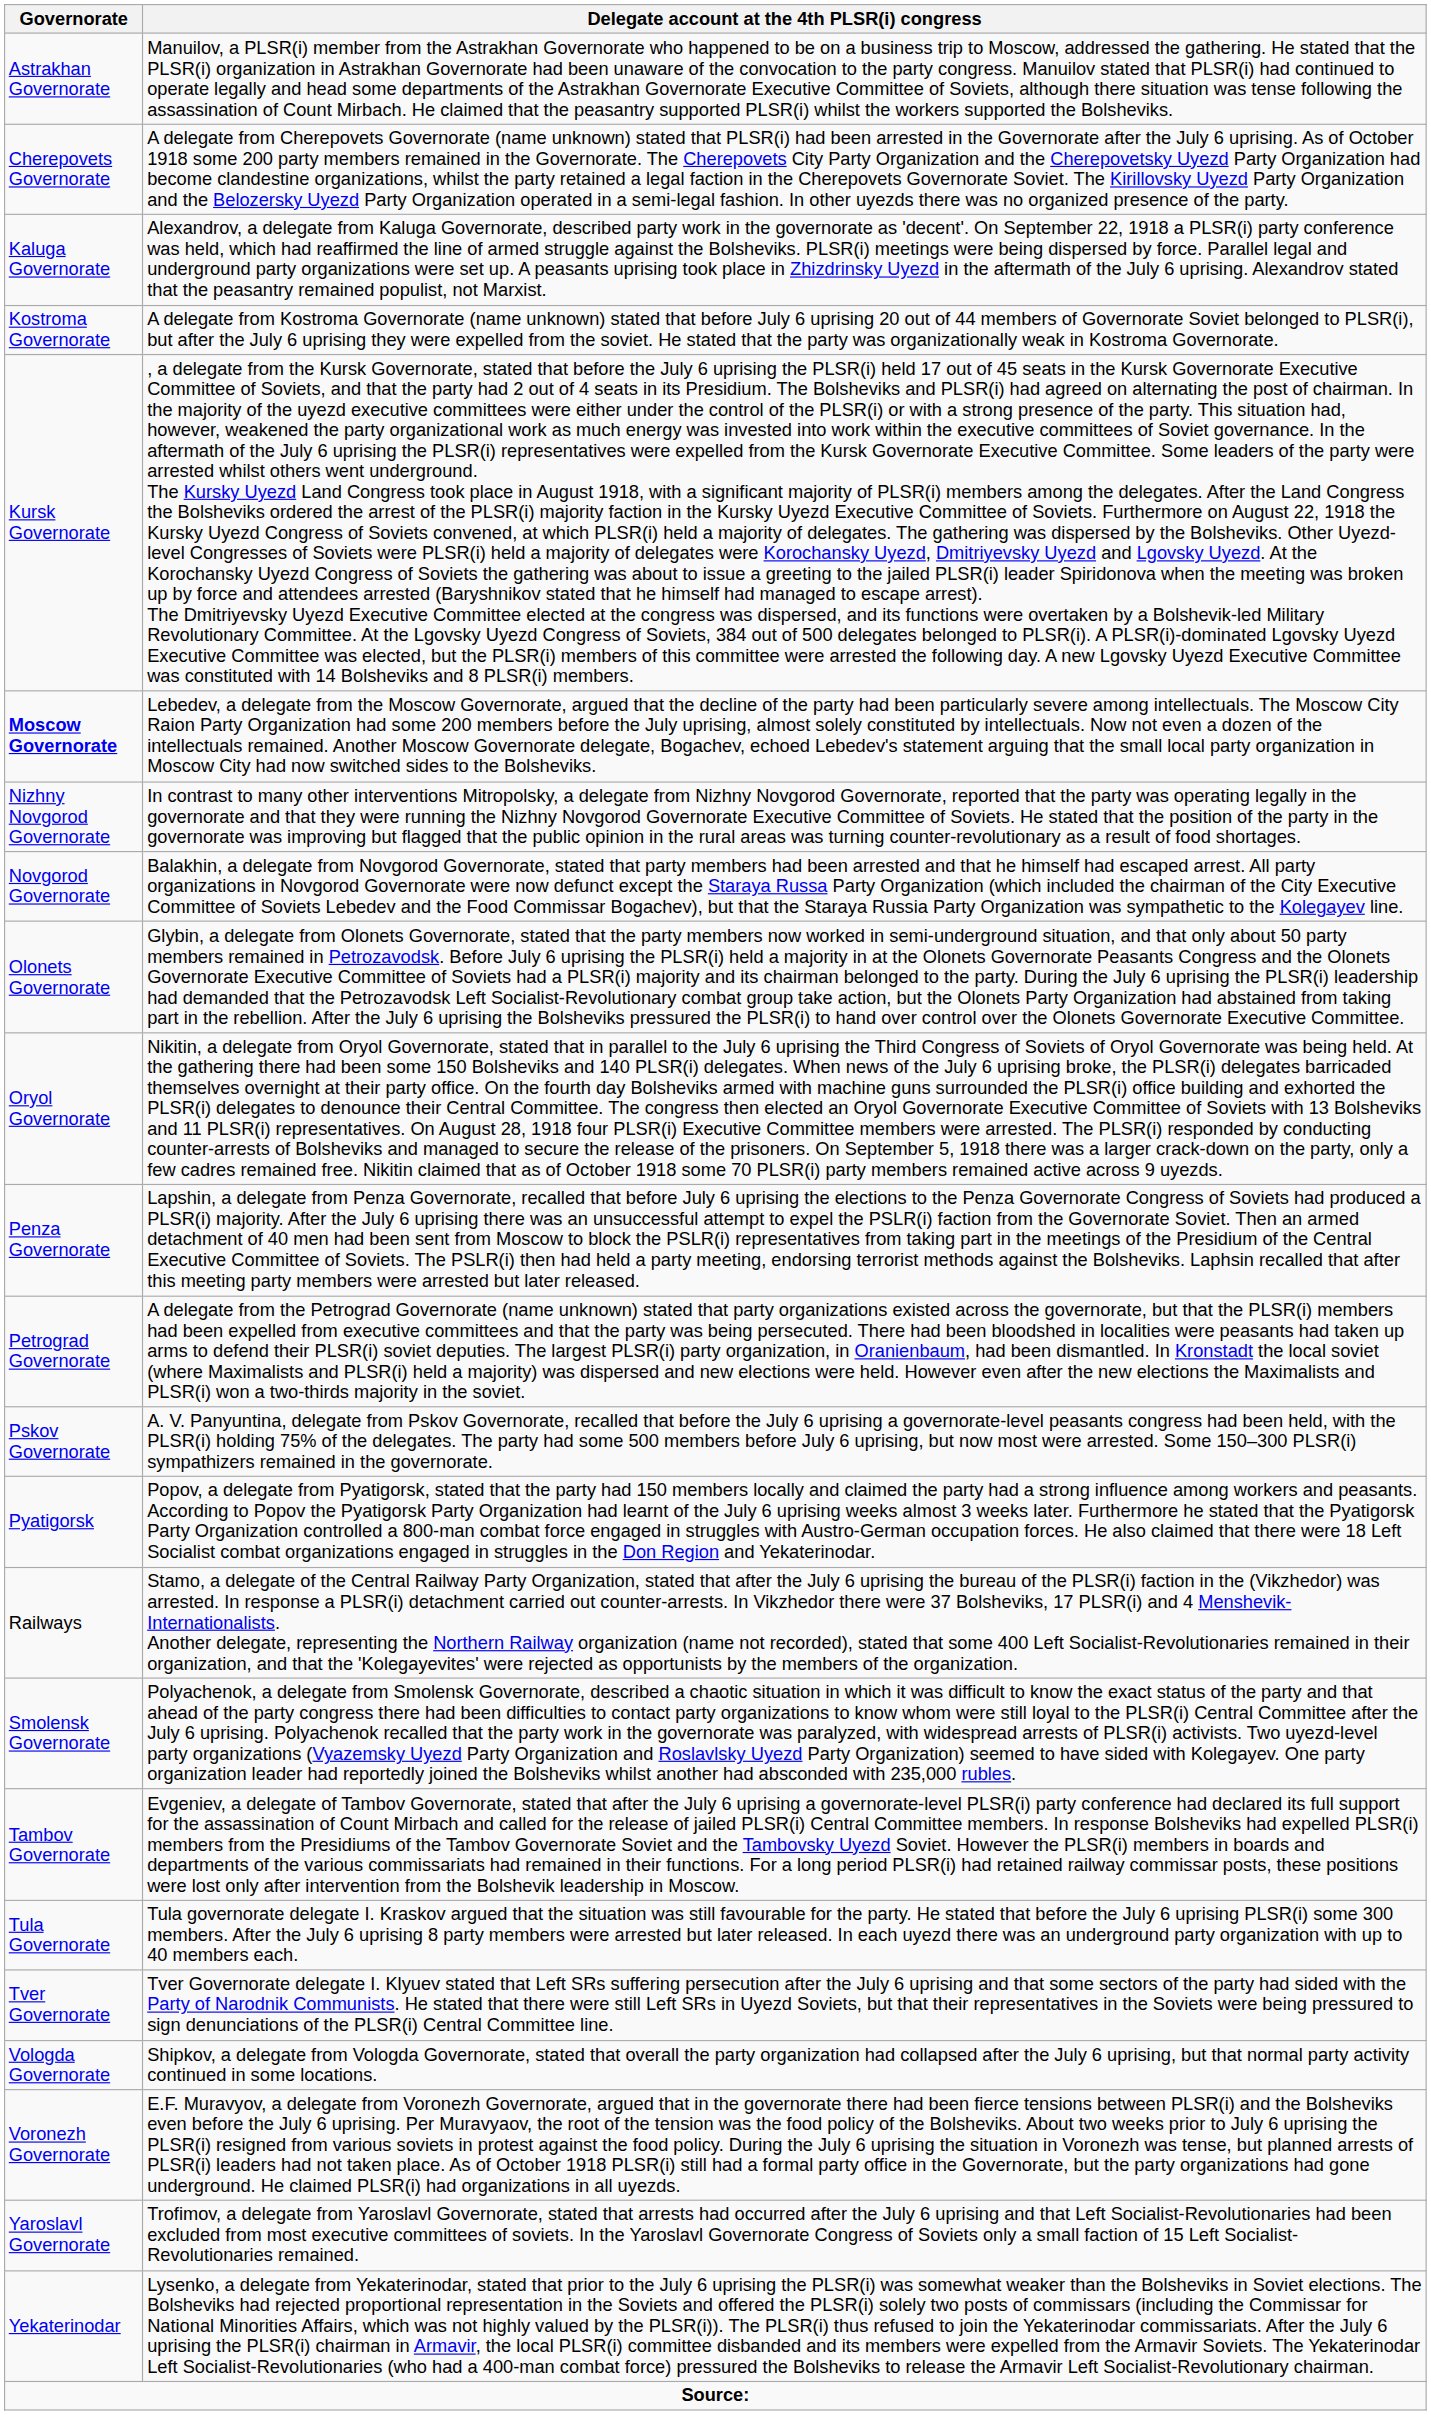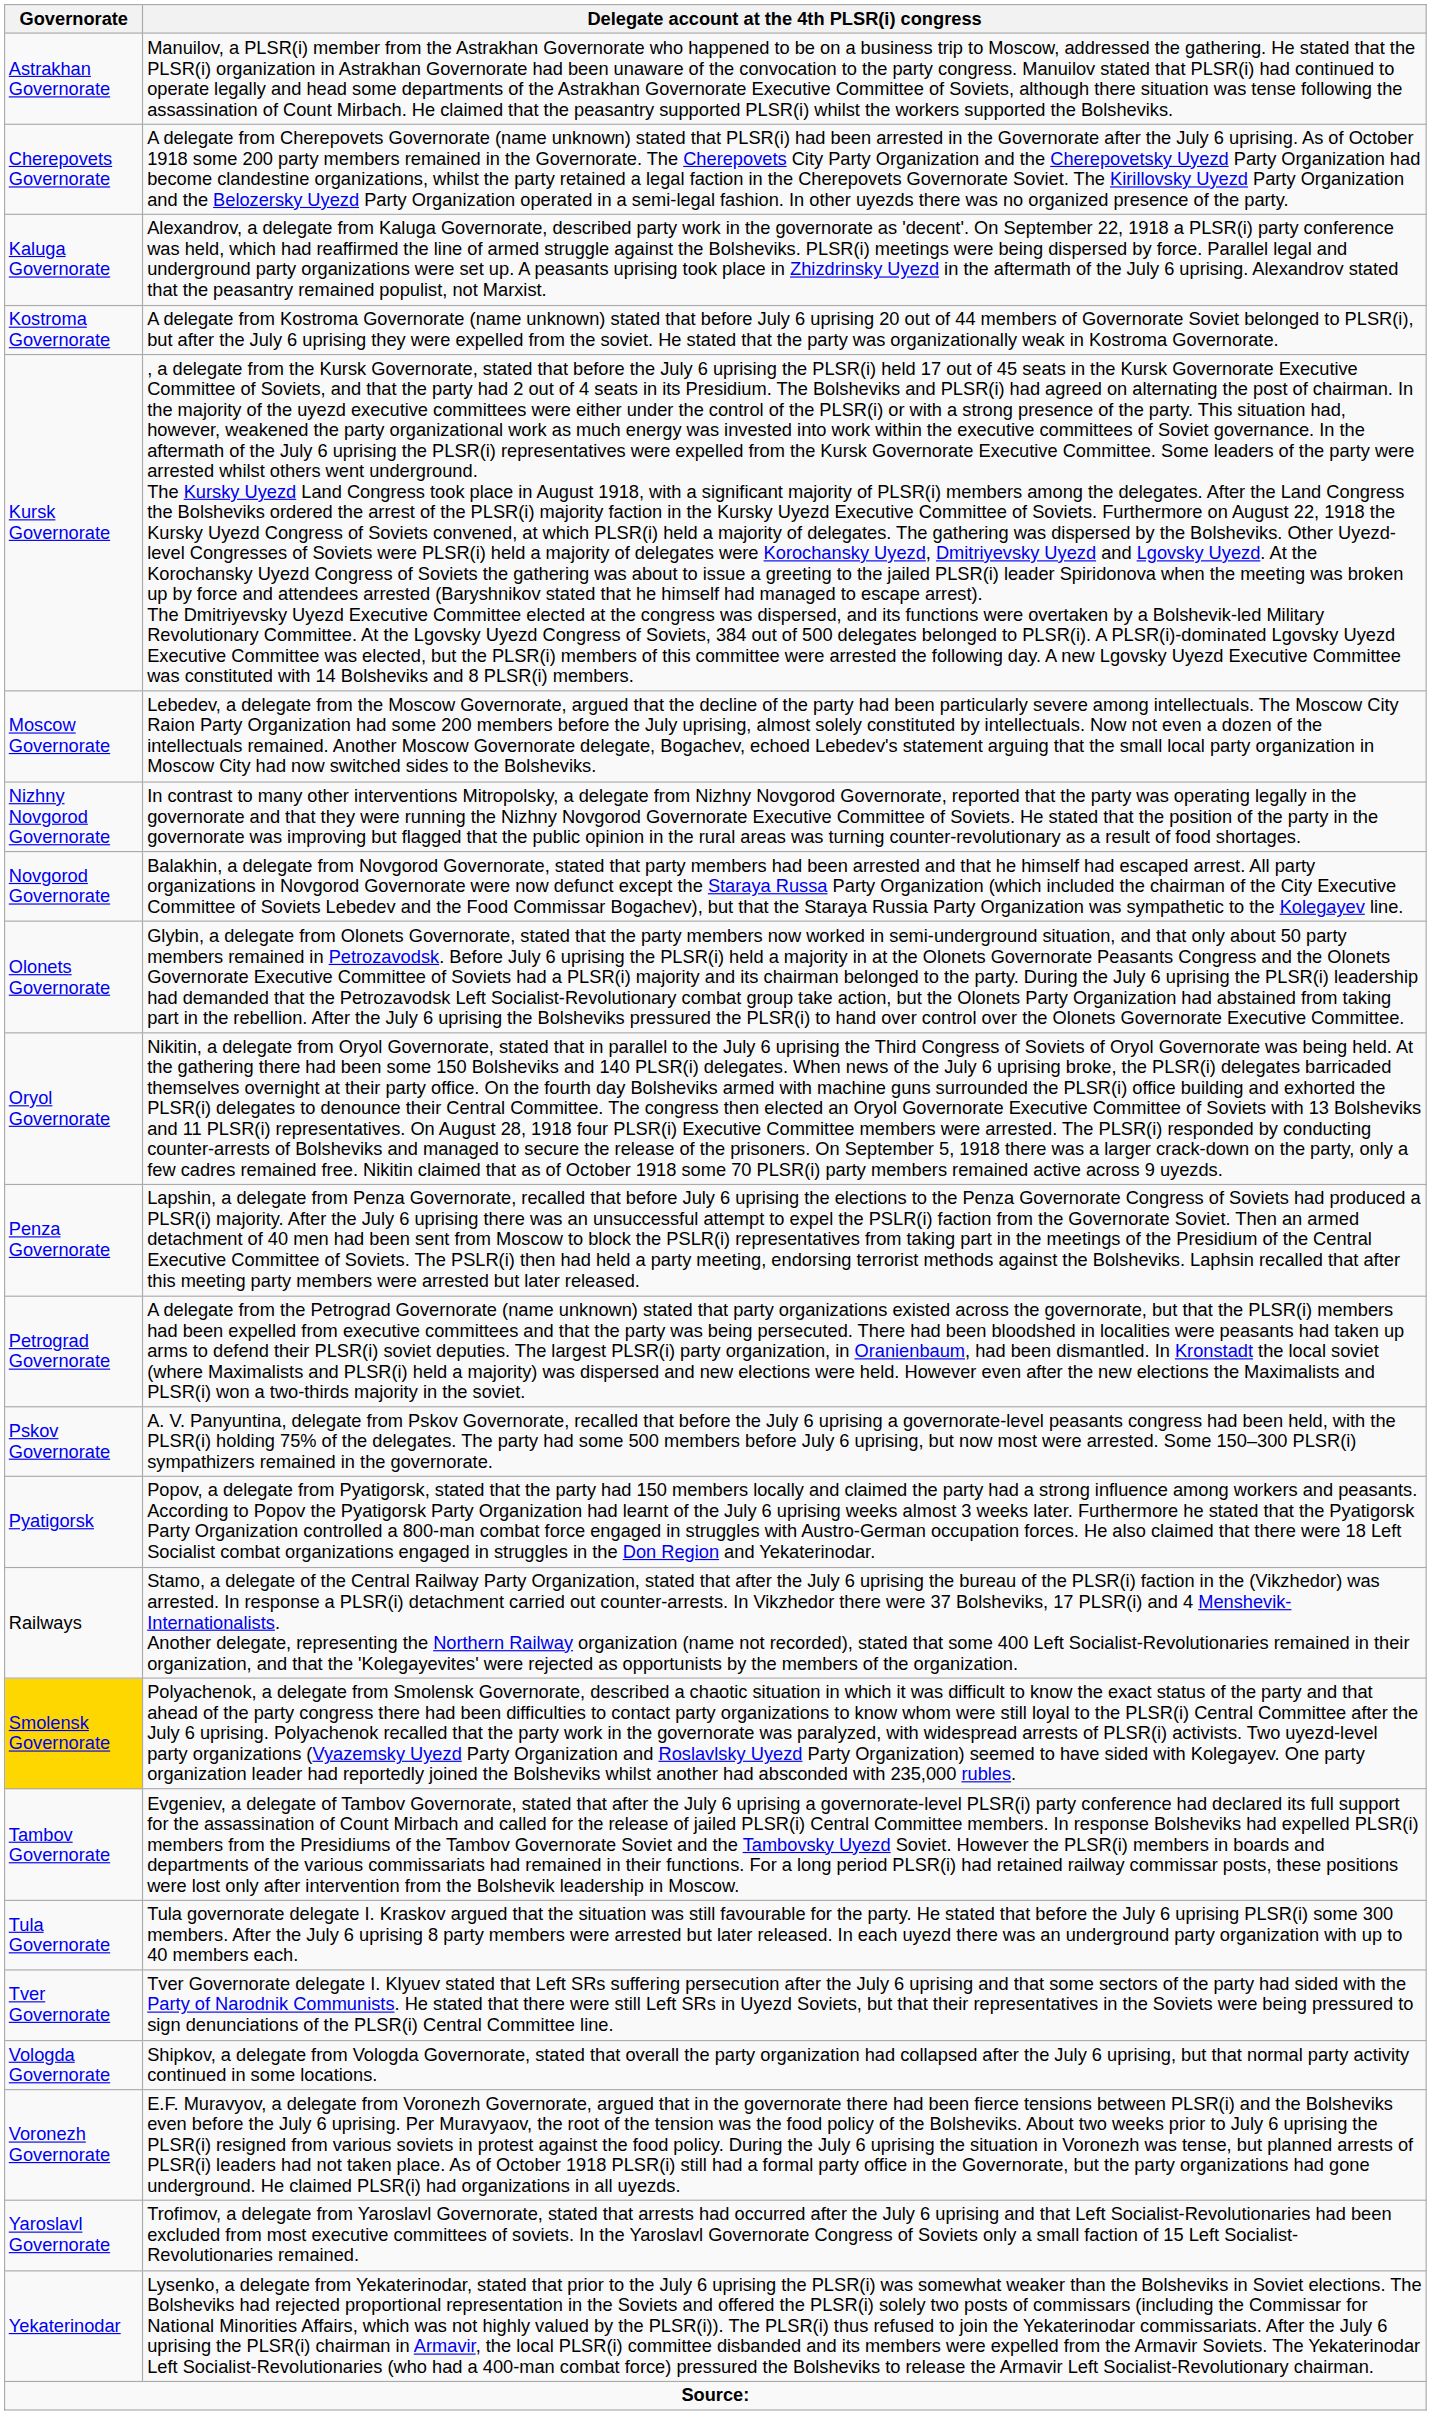Moscow Governorate | Governorate: bold -> normal
Smolensk Governorate | Governorate: no background -> gold background
